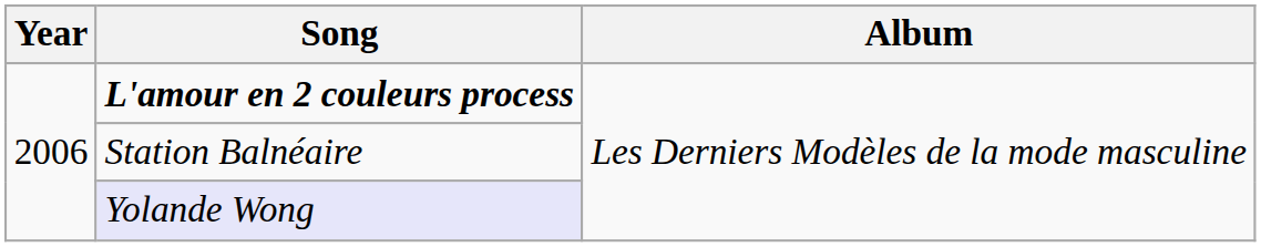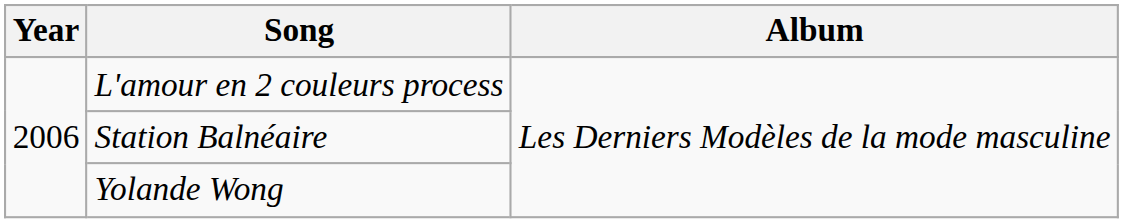L'amour en 2 couleurs process | Song: bold -> normal
Yolande Wong | Song: lavender background -> no background
